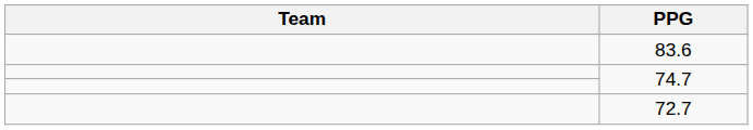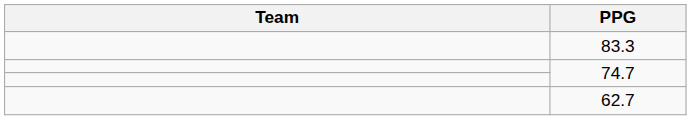row 2 | PPG: 83.6 -> 83.3
row 5 | PPG: 72.7 -> 62.7
